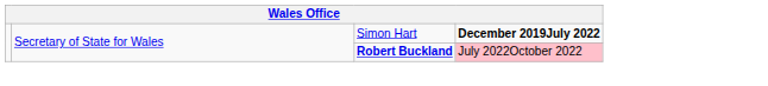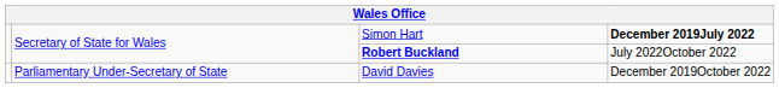Robert Buckland | column 4: pink background -> no background
+ row: Parliamentary Under-Secretary of State | David Davies | December 2019October 2022
